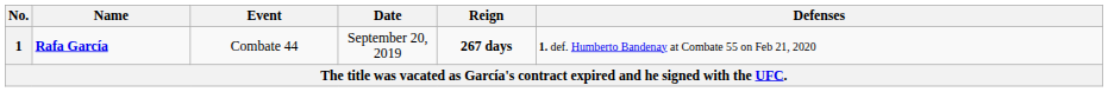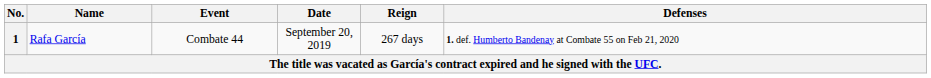1 | Name: bold -> normal
1 | Reign: bold -> normal
